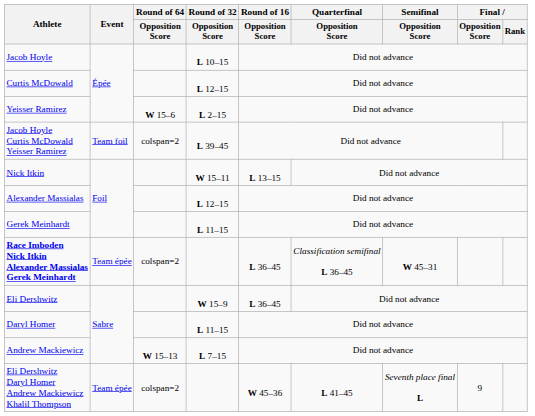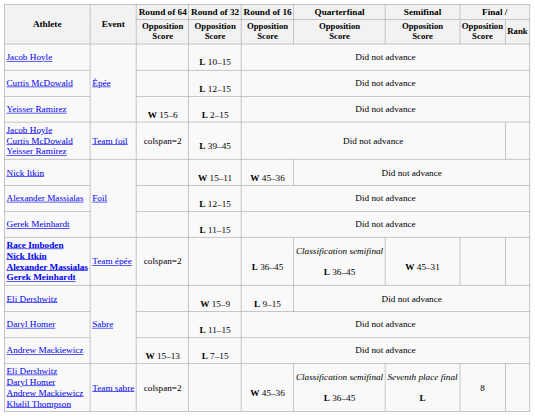Nick Itkin | Round of 16 / Opposition Score: L 13–15 -> W 45–36
Eli Dershwitz | Round of 16 / Opposition Score: L 36–45 -> L 9–15
Eli Dershwitz Daryl Homer Andrew Mackiewicz Khalil Thompson | Event: Team épée -> Team sabre
Eli Dershwitz Daryl Homer Andrew Mackiewicz Khalil Thompson | Quarterfinal / Opposition Score: L 41–45 -> Classification semifinal L 36–45
Eli Dershwitz Daryl Homer Andrew Mackiewicz Khalil Thompson | Final / Opposition Score: 9 -> 8
